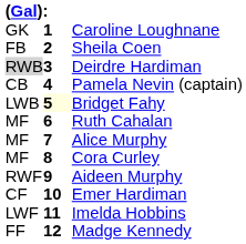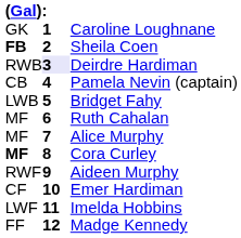Sheila Coen | column 1: normal -> bold
Deirdre Hardiman | column 1: lightgrey background -> no background
Deirdre Hardiman | column 2: no background -> lavender background
Bridget Fahy | column 2: lightyellow background -> no background
Cora Curley | column 1: normal -> bold
